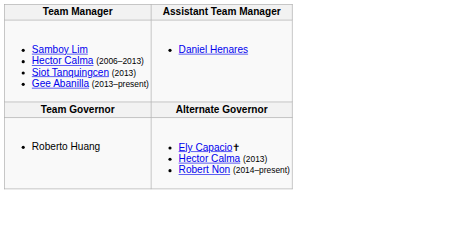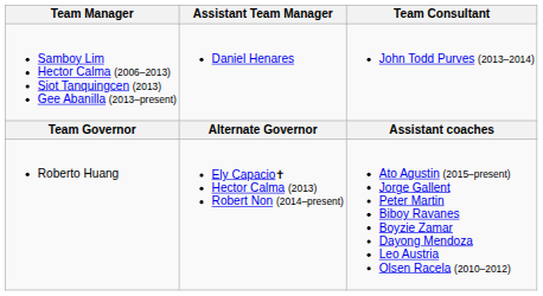+ column: Team Consultant | John Todd Purves (2013–2014) | Assistant coaches | Ato Agustin (2015–present) Jorge Gallent Peter Martin Biboy Ravanes Boyzie Zamar Dayong Mendoza Leo Austria Olsen Racela (2010–2012)
